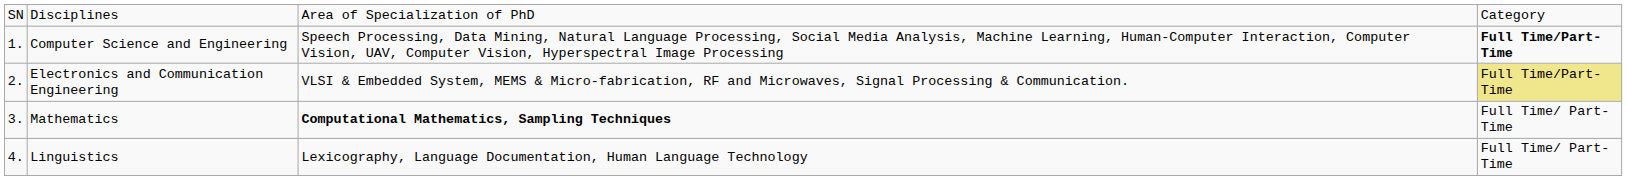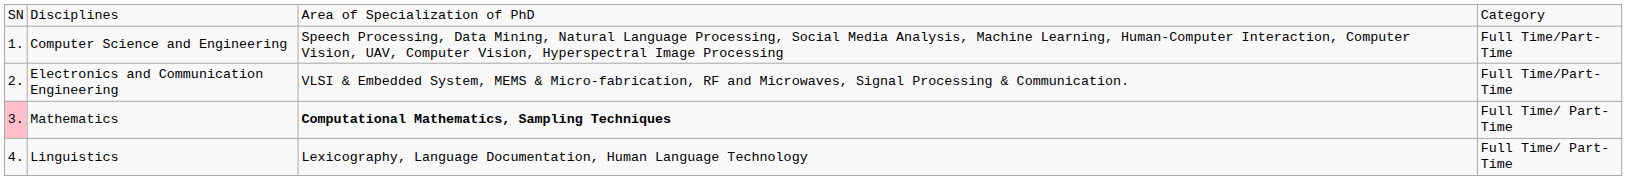Computer Science and Engineering | column 4: bold -> normal
Electronics and Communication Engineering | column 4: khaki background -> no background
Mathematics | column 1: no background -> pink background
